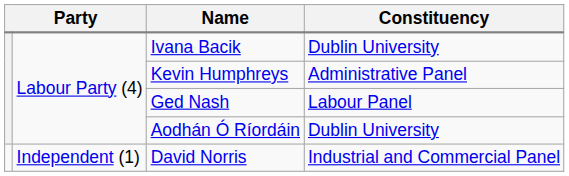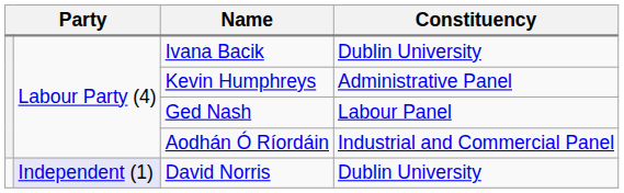Aodhán Ó Ríordáin | Constituency: Dublin University -> Industrial and Commercial Panel
David Norris | column 2: no background -> lavender background
David Norris | Constituency: Industrial and Commercial Panel -> Dublin University
